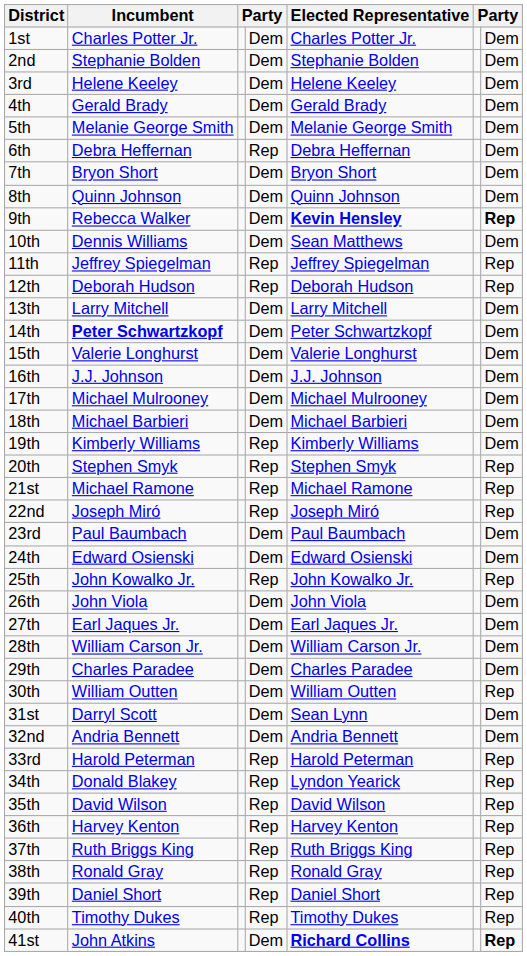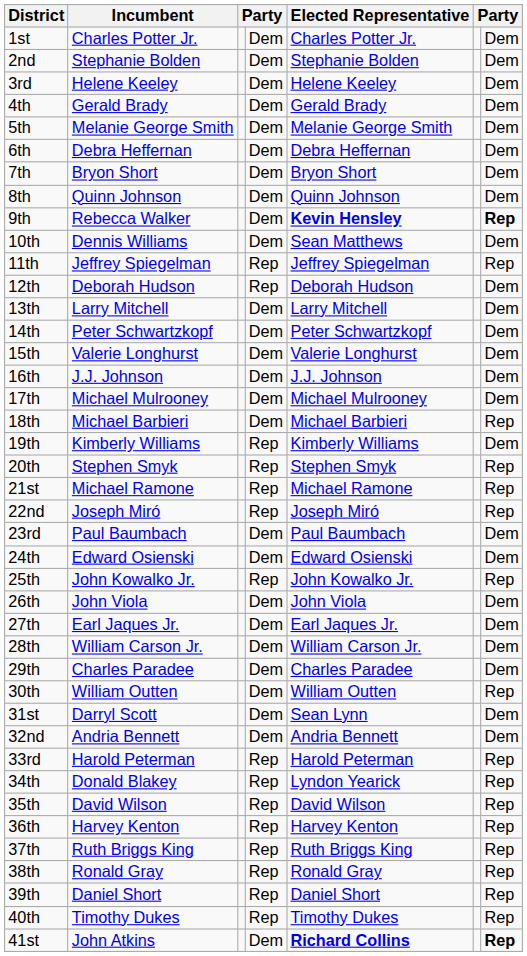6th | column 4: Rep -> Dem
12th | column 7: Rep -> Dem
14th | Incumbent: bold -> normal
18th | column 7: Dem -> Rep
